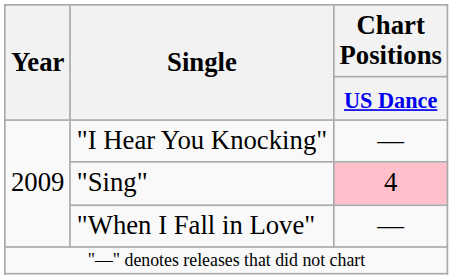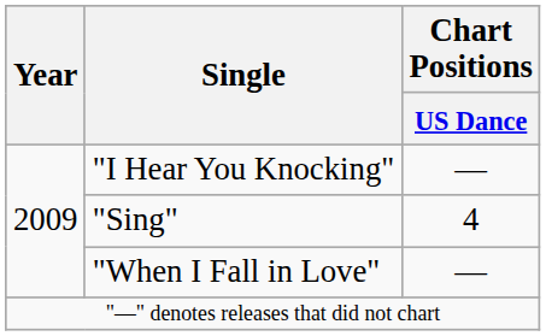"Sing" | Chart Positions / US Dance: pink background -> no background
